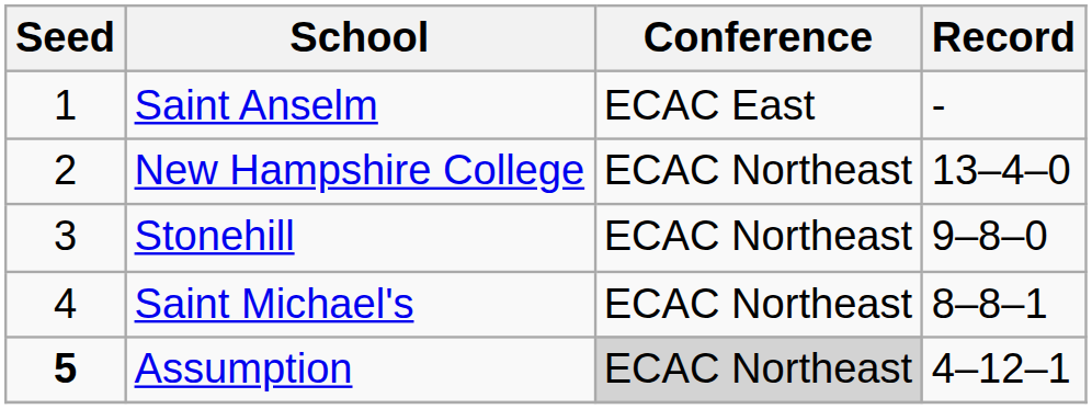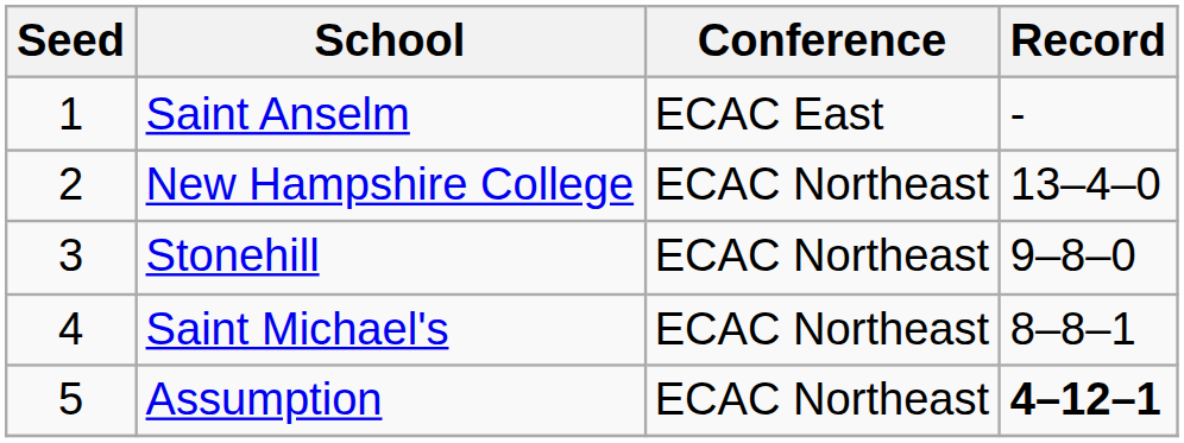Assumption | Seed: bold -> normal
Assumption | Conference: lightgrey background -> no background
Assumption | Record: normal -> bold
